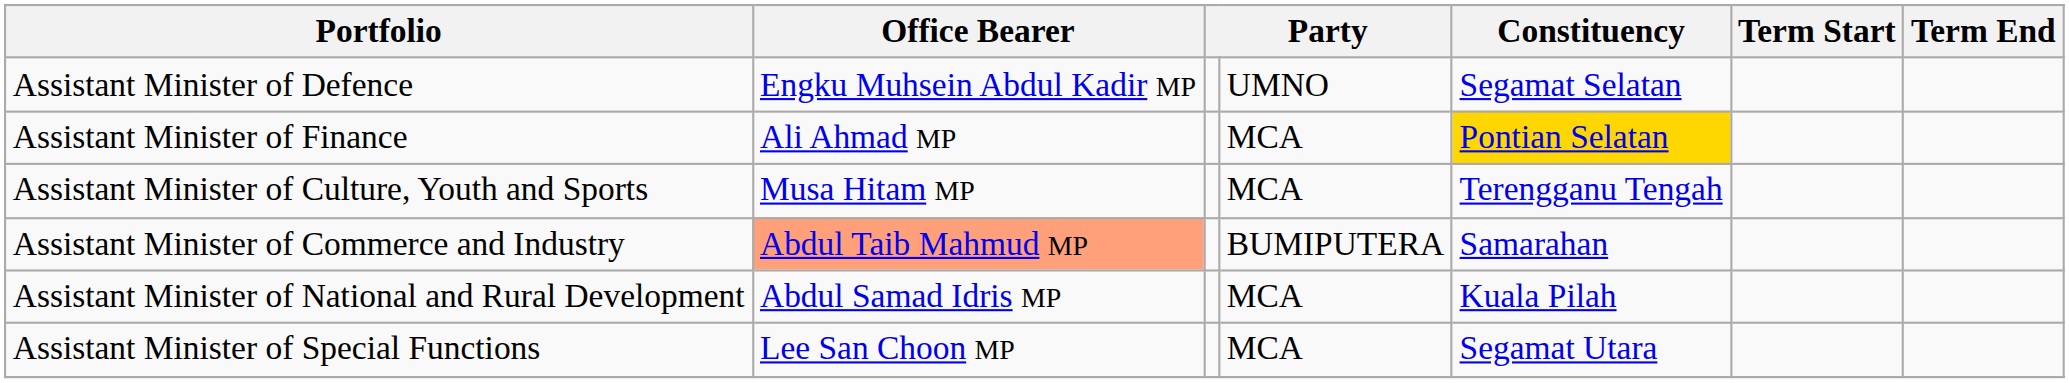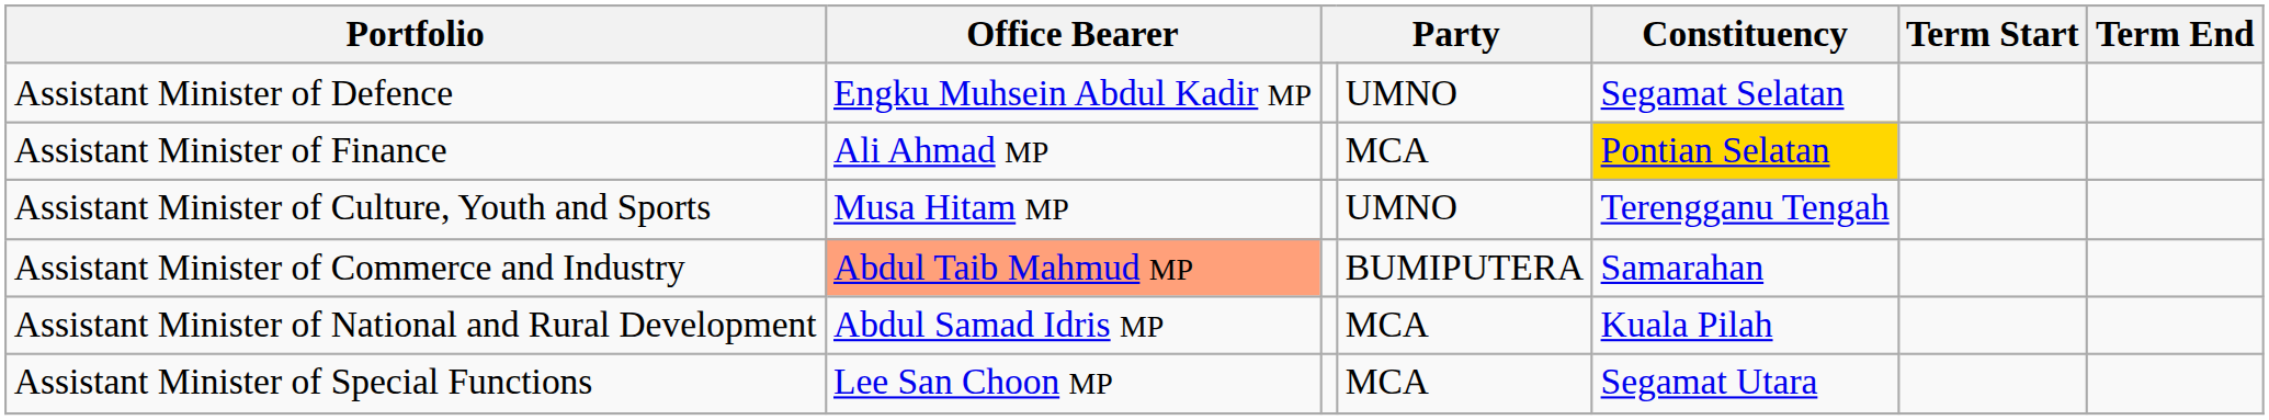Assistant Minister of Culture, Youth and Sports | column 4: MCA -> UMNO
